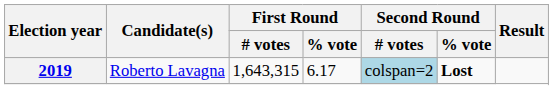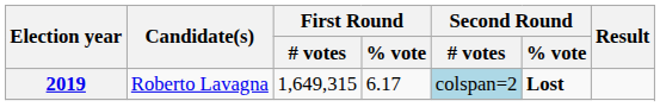2019 | First Round / # votes: 1,643,315 -> 1,649,315
